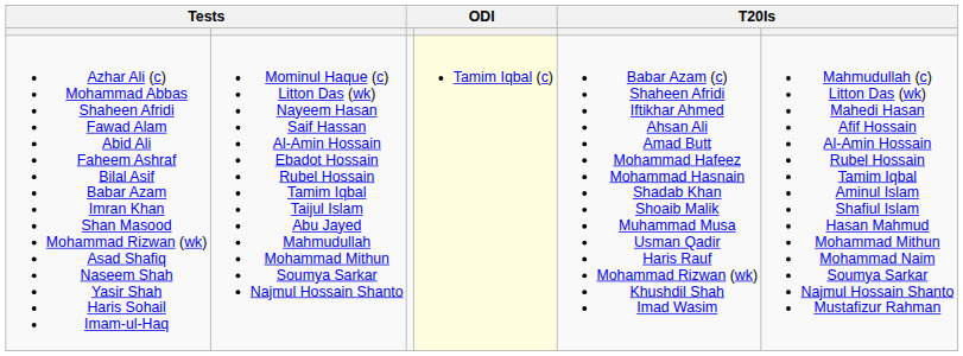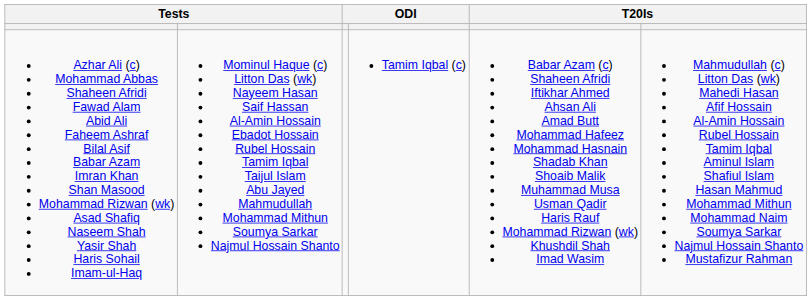row 3 | column 4: lightyellow background -> no background
